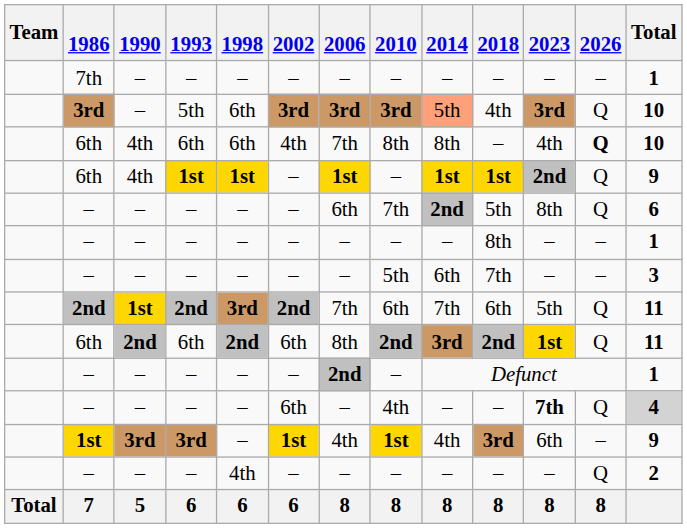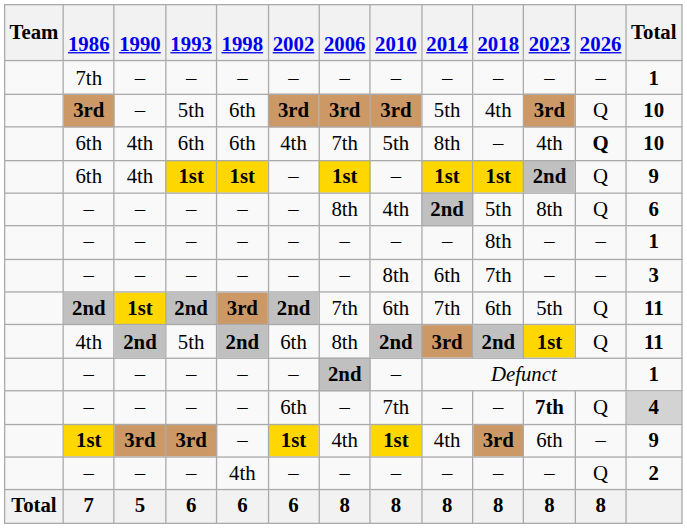row 3 | 2014: lightsalmon background -> no background
row 4 | 2010: 8th -> 5th
row 6 | 2006: 6th -> 8th
row 6 | 2010: 7th -> 4th
row 8 | 2010: 5th -> 8th
row 10 | 1986: 6th -> 4th
row 10 | 1993: 6th -> 5th
row 12 | 2010: 4th -> 7th
